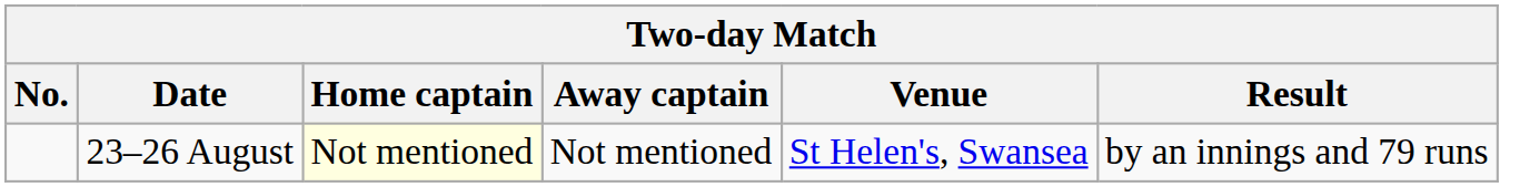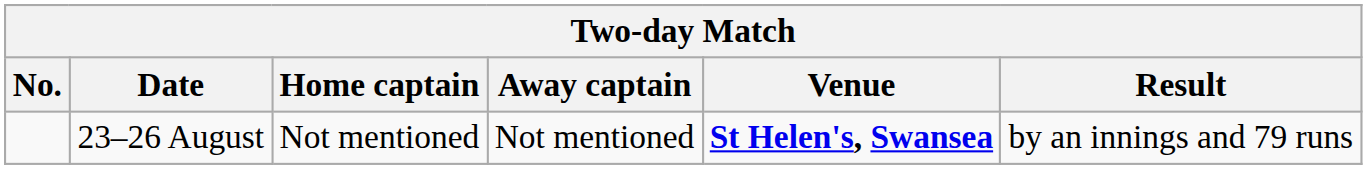23–26 August | Home captain: lightyellow background -> no background
23–26 August | Venue: normal -> bold
